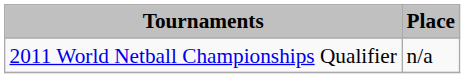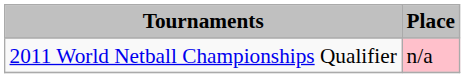2011 World Netball Championships Qualifier | Place: no background -> pink background
